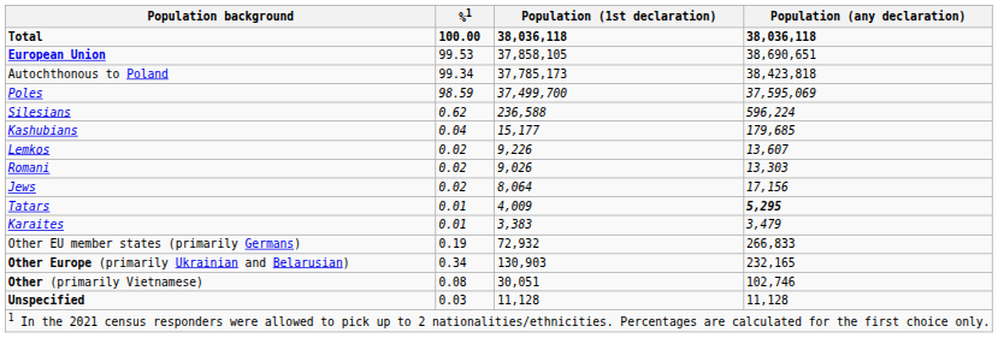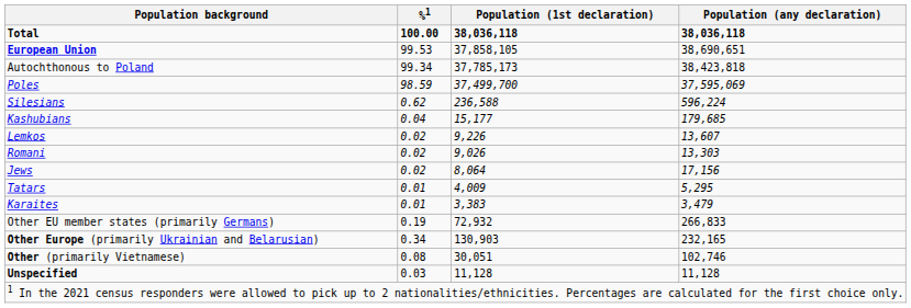Tatars | Population (any declaration): bold -> normal
